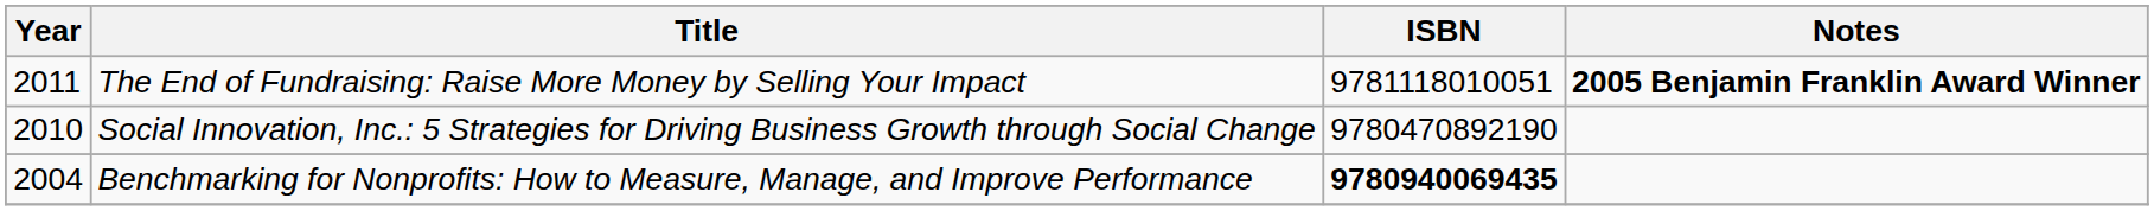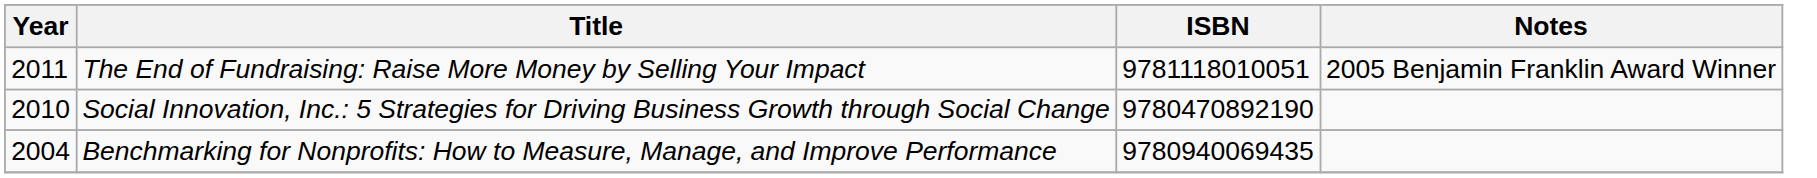row 2 | Notes: bold -> normal
row 4 | ISBN: bold -> normal
